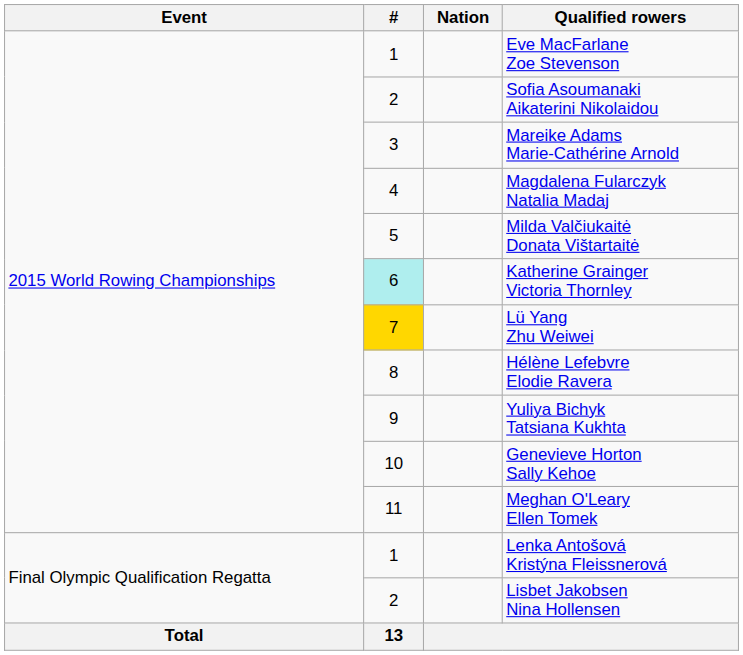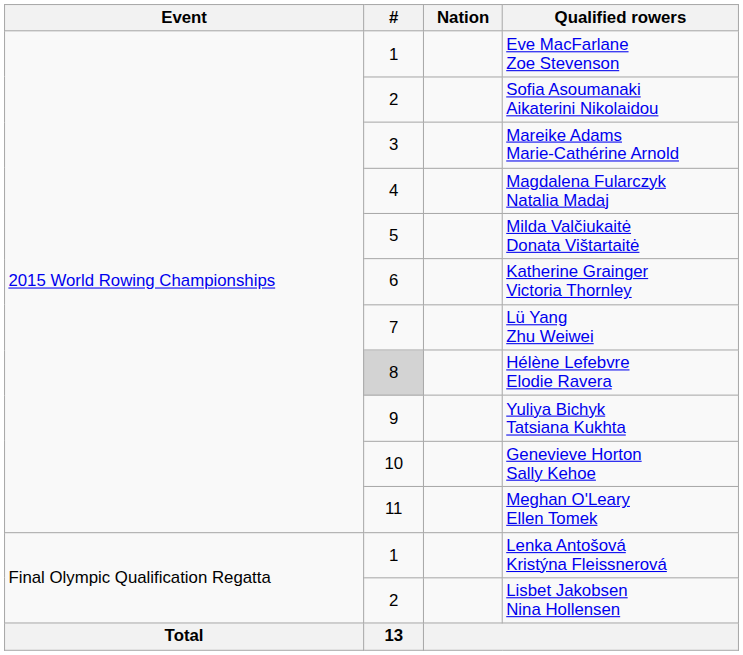Katherine Grainger Victoria Thornley | #: paleturquoise background -> no background
Lü Yang Zhu Weiwei | #: gold background -> no background
Hélène Lefebvre Elodie Ravera | #: no background -> lightgrey background
